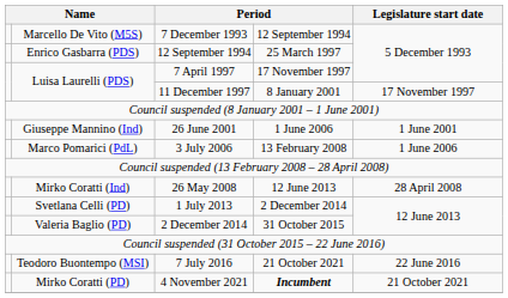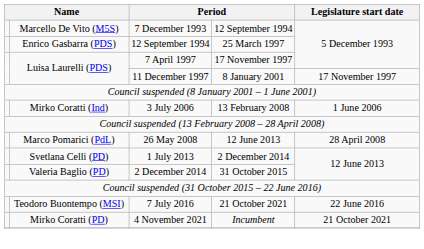- row: Giuseppe Mannino (Ind) | 26 June 2001 | 1 June 2006 | 1 June 2001
3 July 2006 | column 2: Marco Pomarici (PdL) -> Mirko Coratti (Ind)
26 May 2008 | column 2: Mirko Coratti (Ind) -> Marco Pomarici (PdL)
4 November 2021 | column 4: bold -> normal
